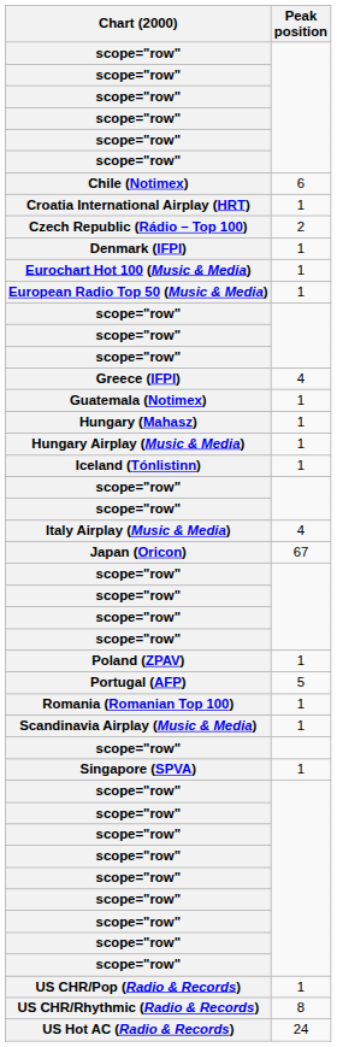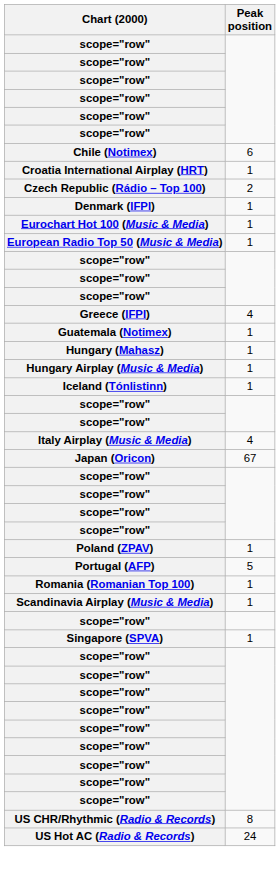- row: US CHR/Pop (Radio & Records) | 1
